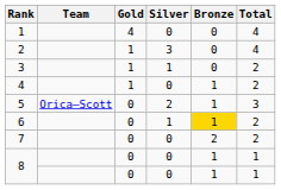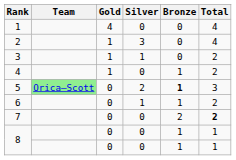5 | Team: no background -> lightgreen background
5 | Bronze: normal -> bold
6 | Bronze: gold background -> no background
7 | Total: normal -> bold
